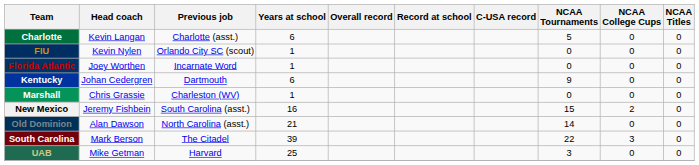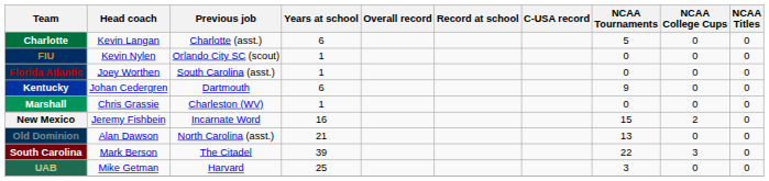Florida Atlantic | Previous job: Incarnate Word -> South Carolina (asst.)
New Mexico | Previous job: South Carolina (asst.) -> Incarnate Word
Old Dominion | NCAA Tournaments: 14 -> 13
